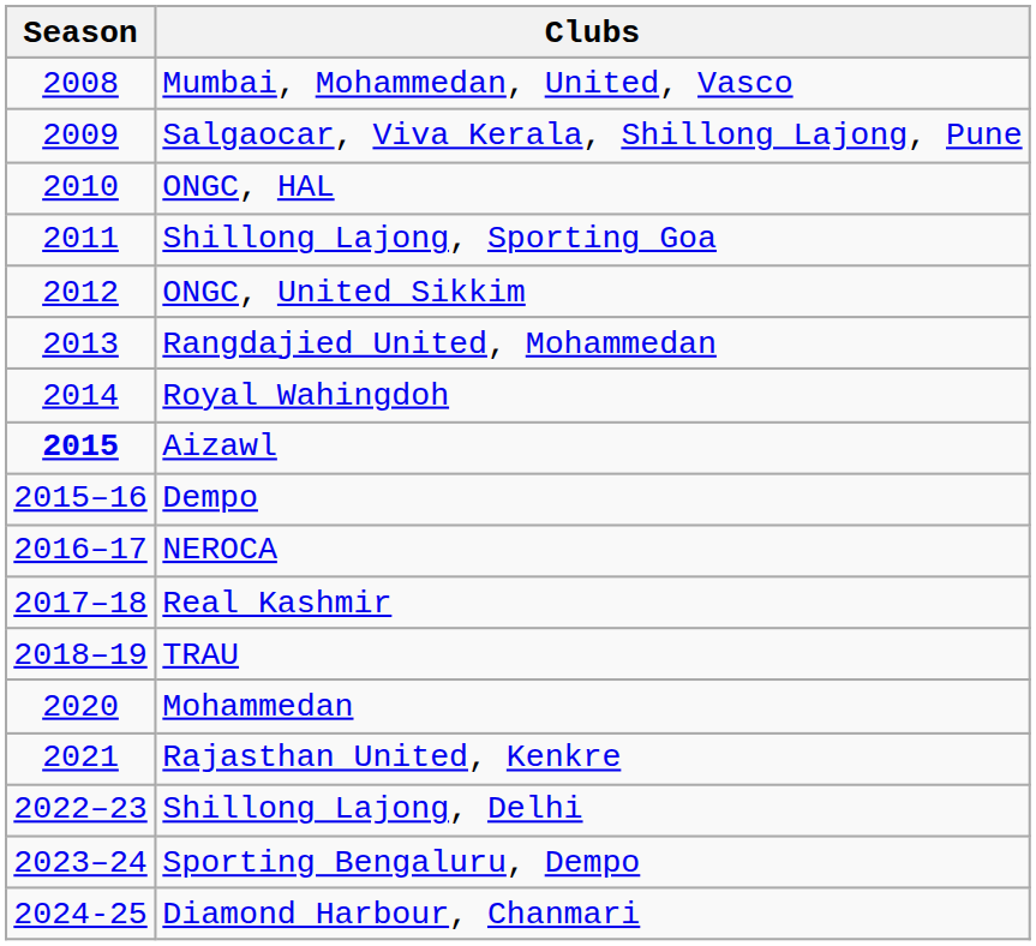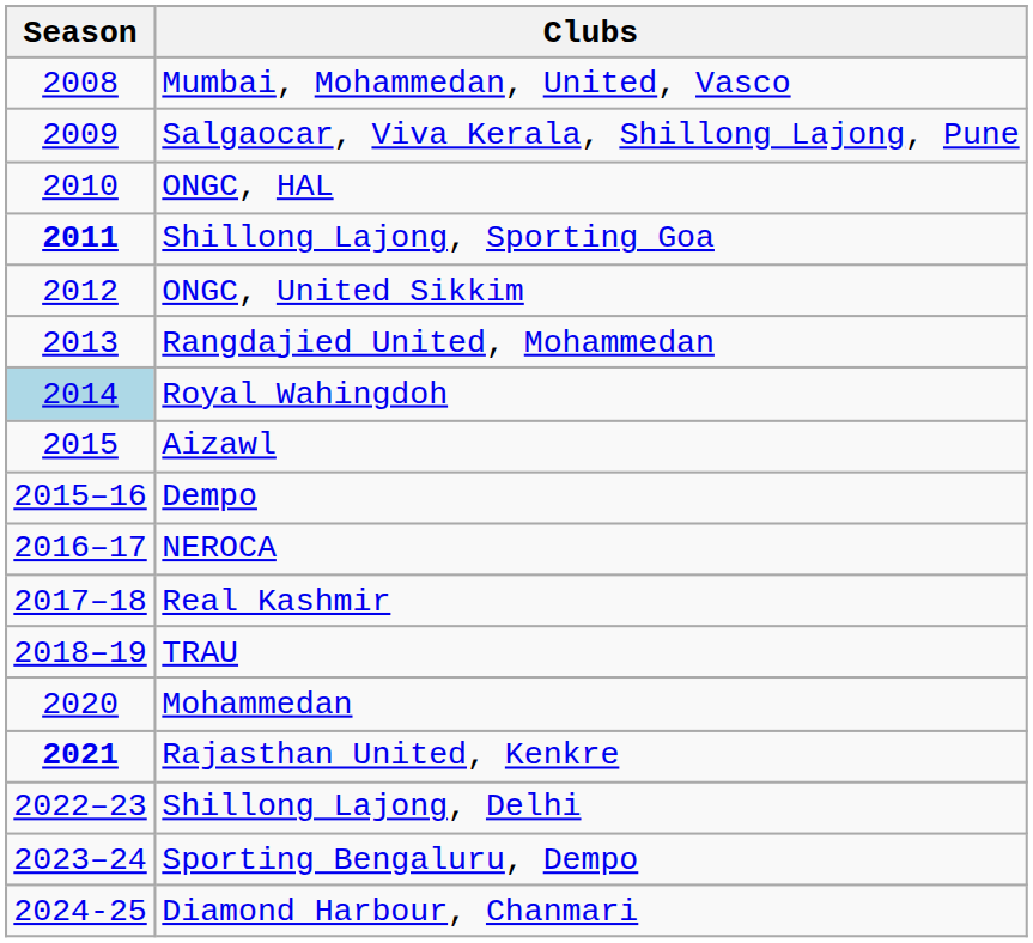Shillong Lajong, Sporting Goa | Season: normal -> bold
Royal Wahingdoh | Season: no background -> lightblue background
Aizawl | Season: bold -> normal
Rajasthan United, Kenkre | Season: normal -> bold
